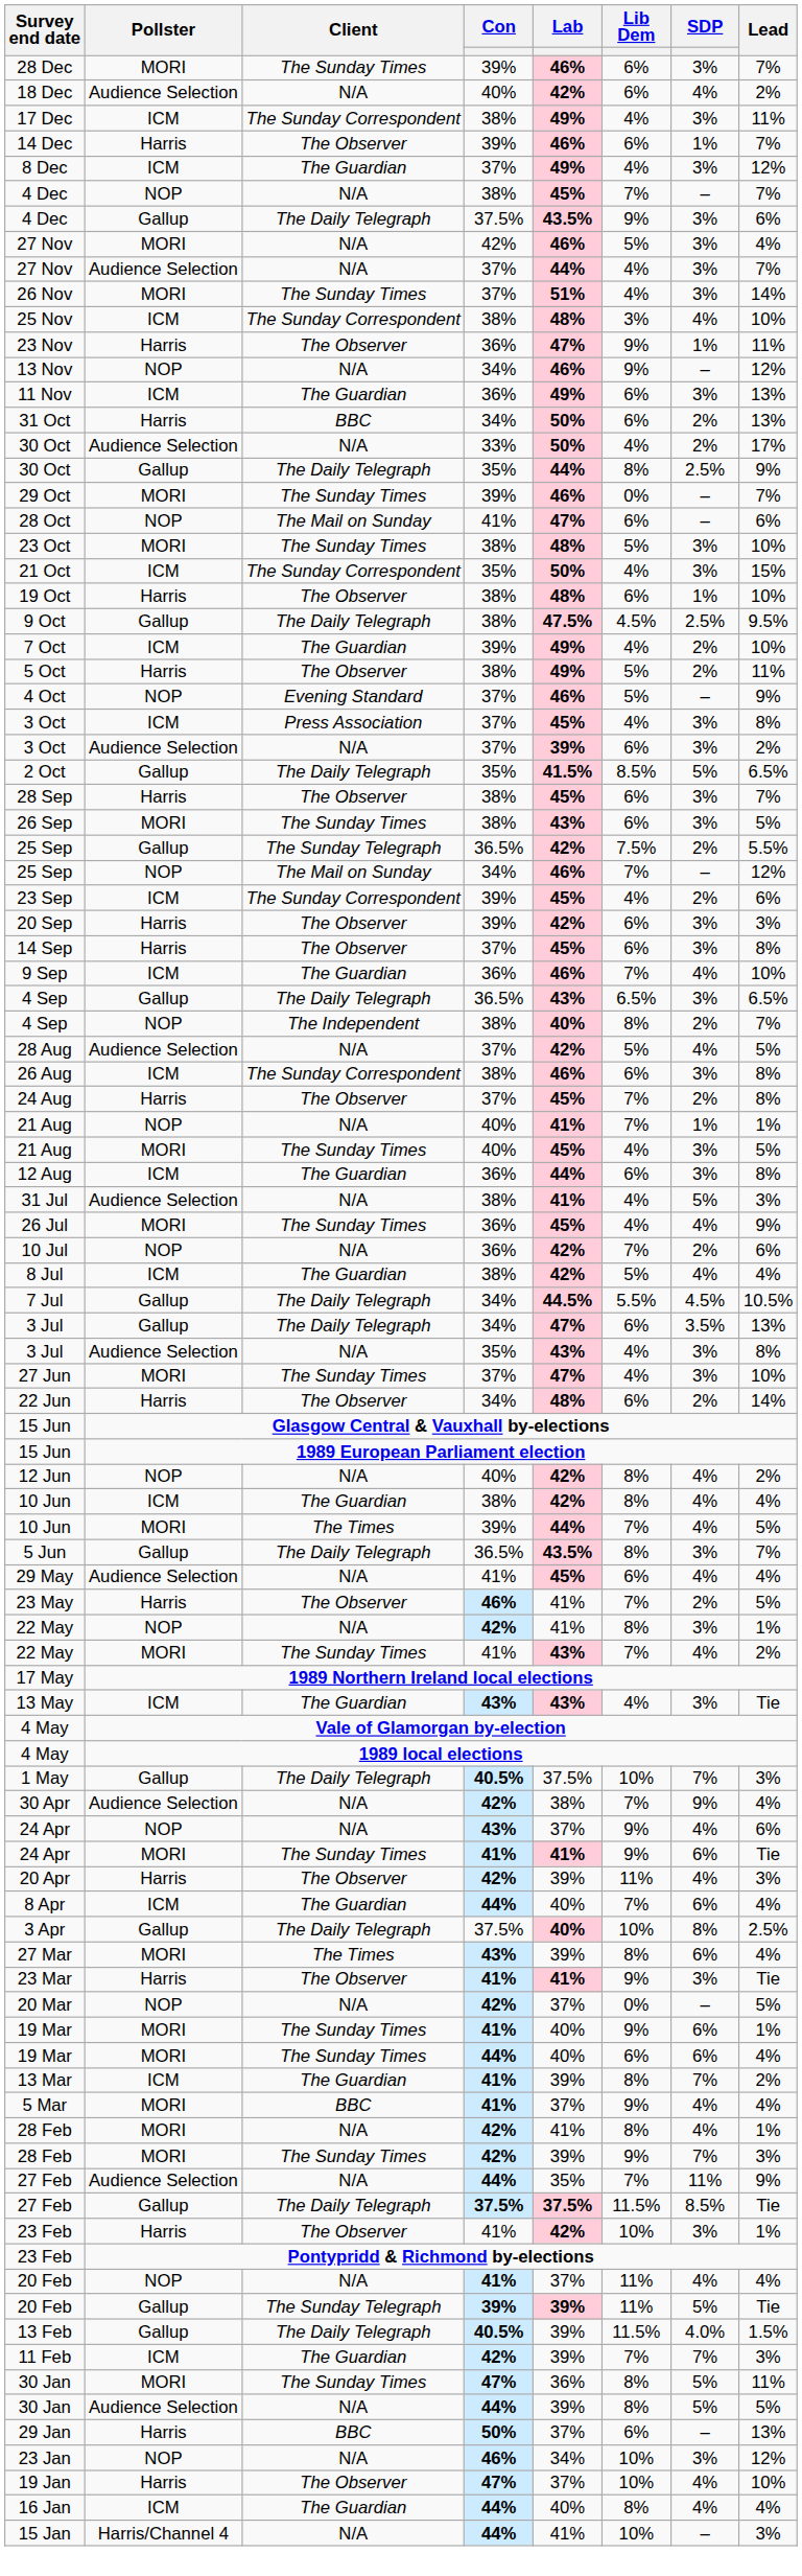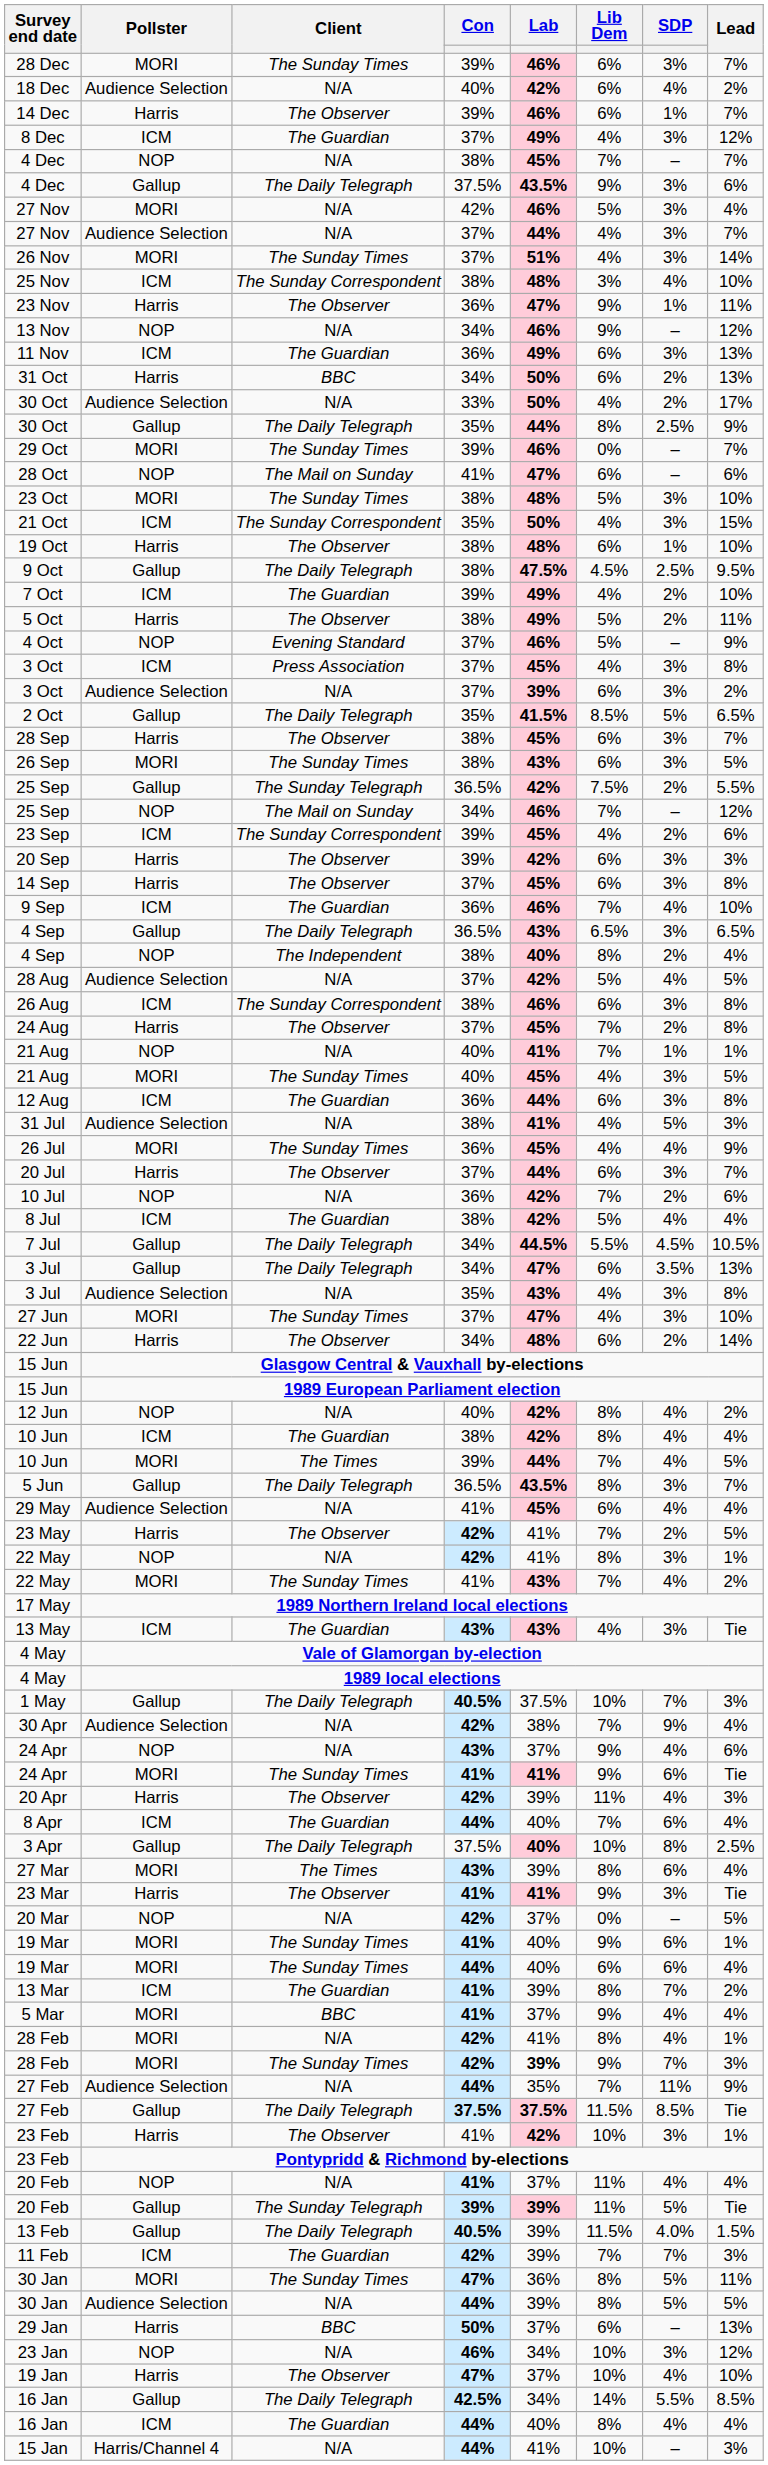- row: 17 Dec | ICM | The Sunday Correspondent | 38% | 49% | 4% | 3% | 11%
4 Sep / The Independent | Lead: 7% -> 4%
+ row: 20 Jul | Harris | The Observer | 37% | 44% | 6% | 3% | 7%
23 May | Con: 46% -> 42%
28 Feb / The Sunday Times | Lab: normal -> bold
+ row: 16 Jan | Gallup | The Daily Telegraph | 42.5% | 34% | 14% | 5.5% | 8.5%
